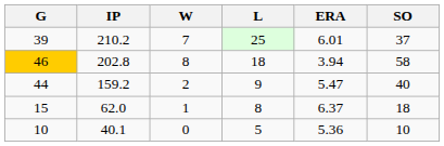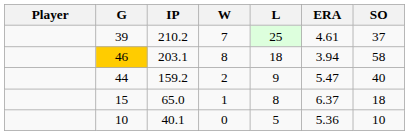+ column: Player
39 | ERA: 6.01 -> 4.61
46 | IP: 202.8 -> 203.1
15 | IP: 62.0 -> 65.0
